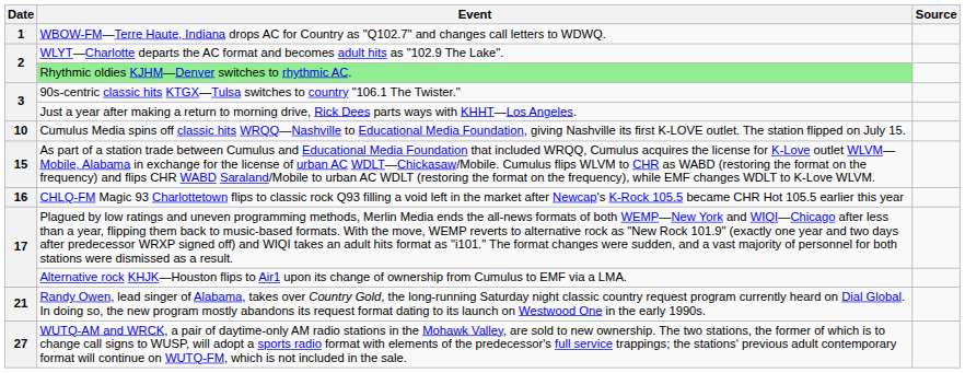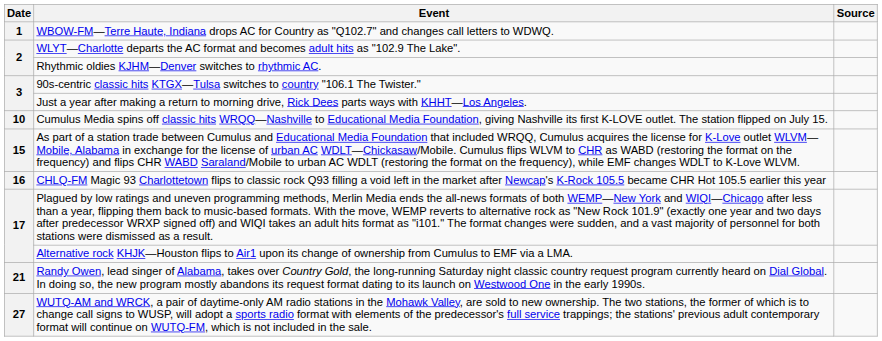Rhythmic oldies KJHM—Denver switches to rhythmic AC. | Event: lightgreen background -> no background
